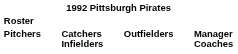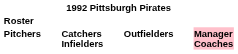Pitchers | column 4: no background -> pink background
